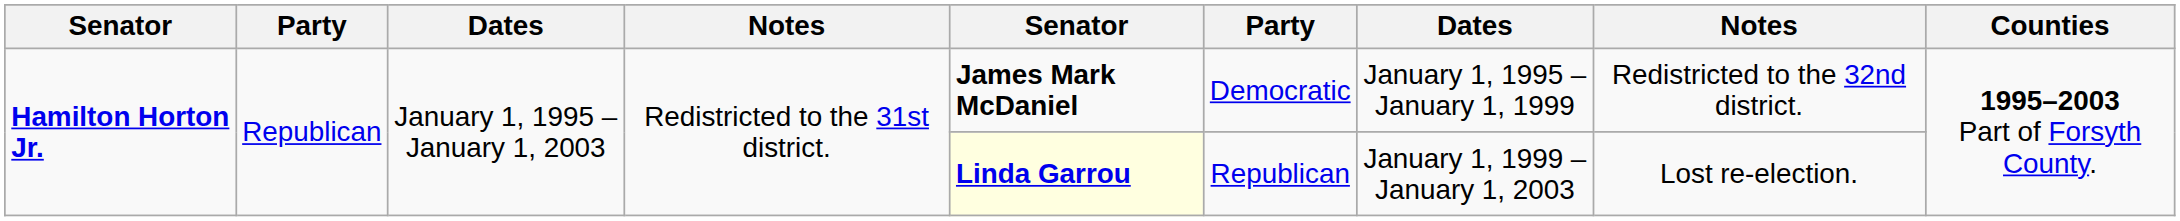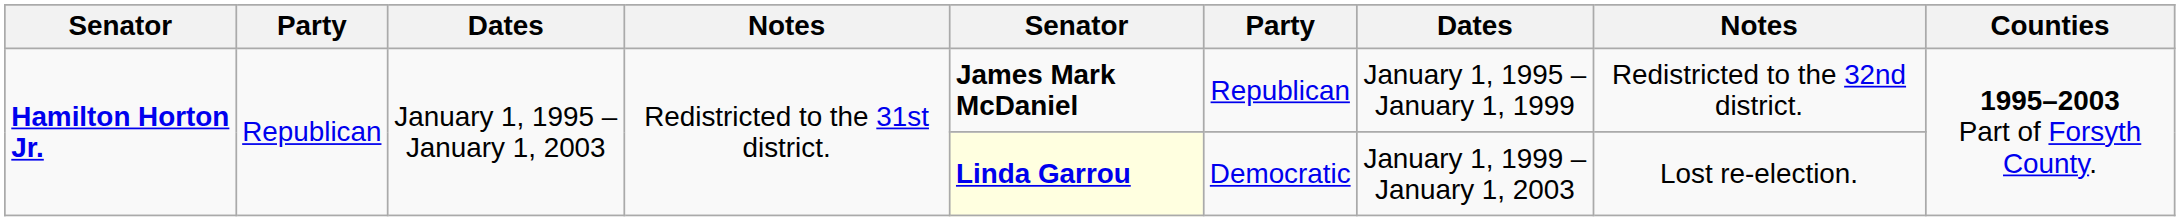row 2 | column 6: Democratic -> Republican
row 3 | column 6: Republican -> Democratic
